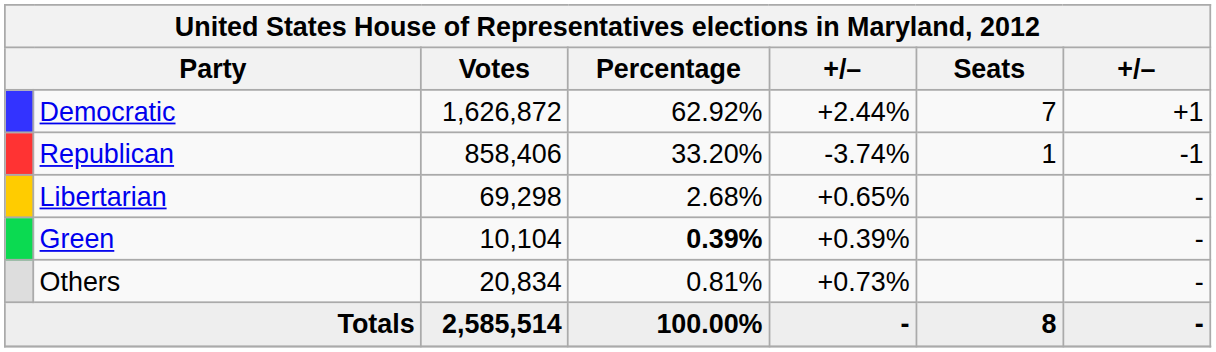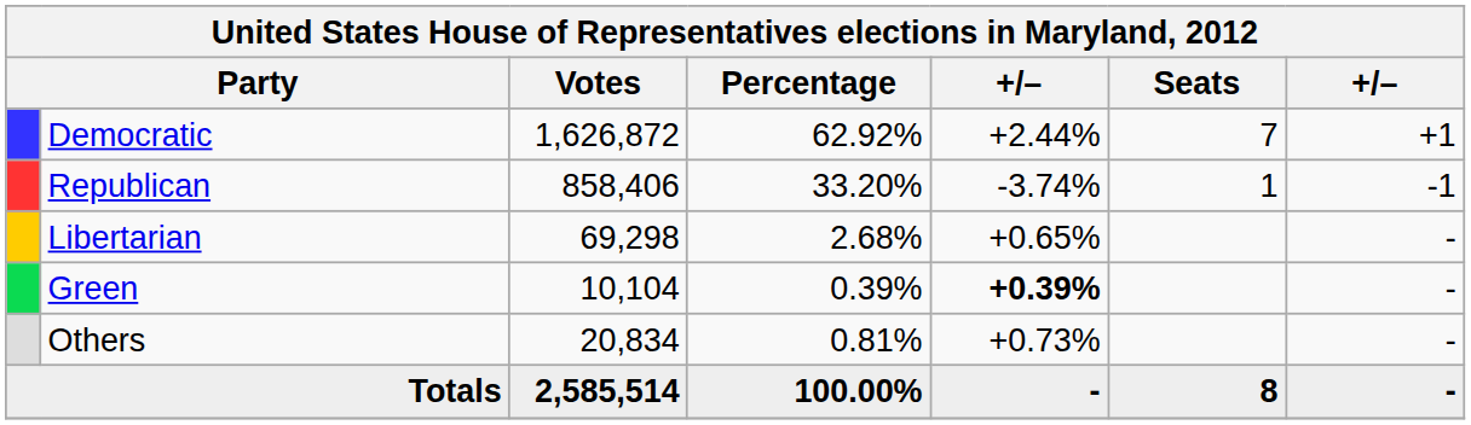Green | Percentage: bold -> normal
Green | column 5: normal -> bold
